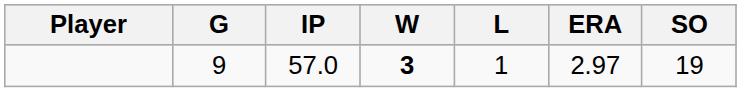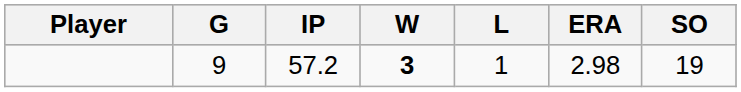row 2 | IP: 57.0 -> 57.2
row 2 | ERA: 2.97 -> 2.98
